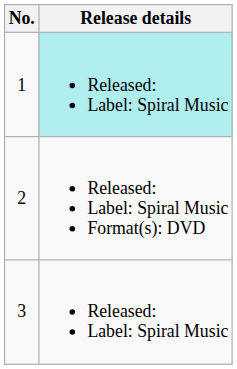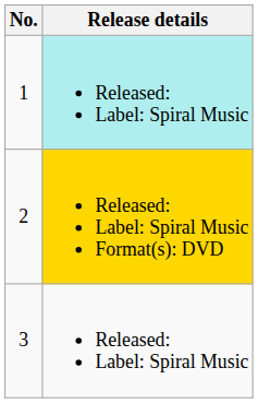2 | Release details: no background -> gold background
